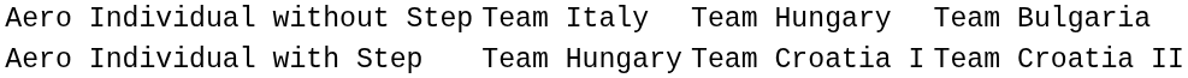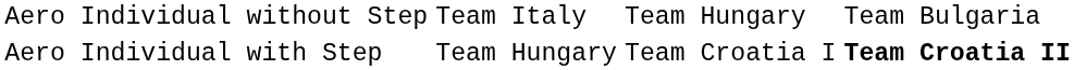Aero Individual with Step | column 4: normal -> bold
